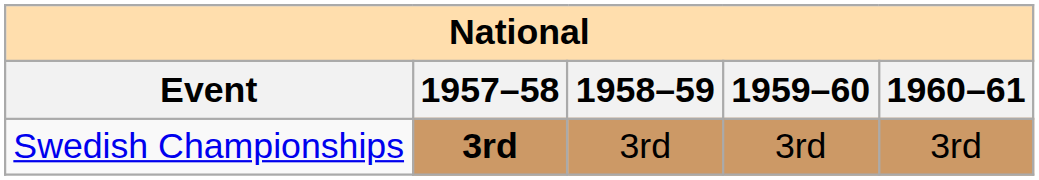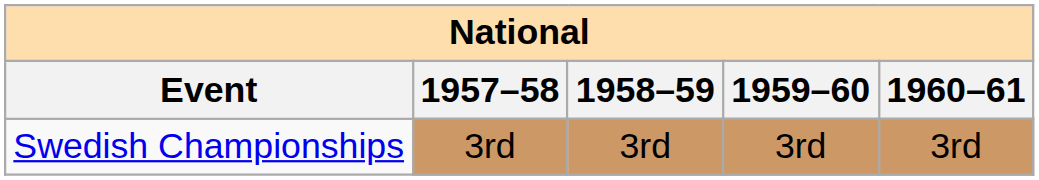Swedish Championships | 1957–58: bold -> normal
